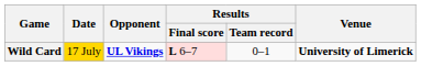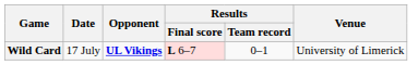Wild Card | Date: gold background -> no background
Wild Card | Venue: bold -> normal
